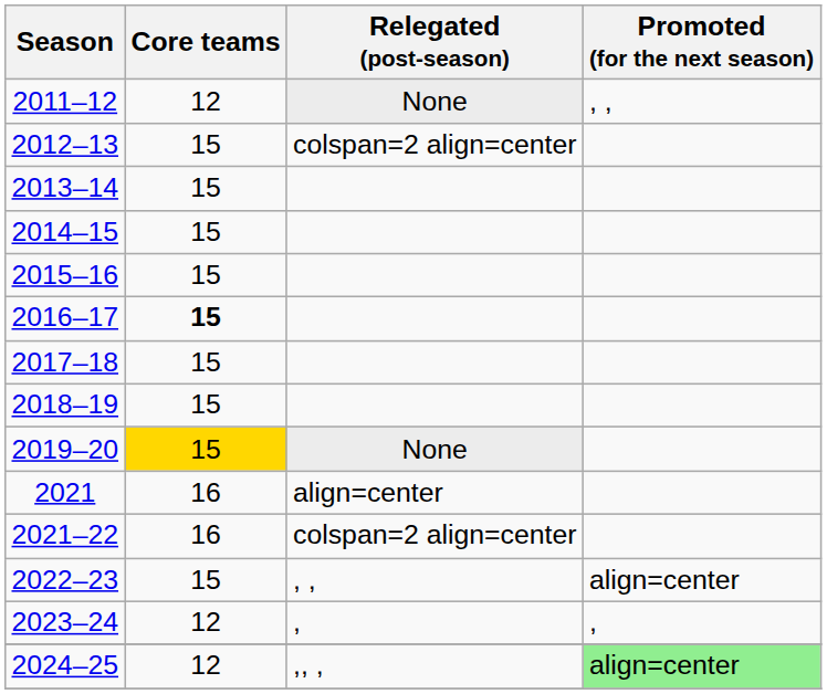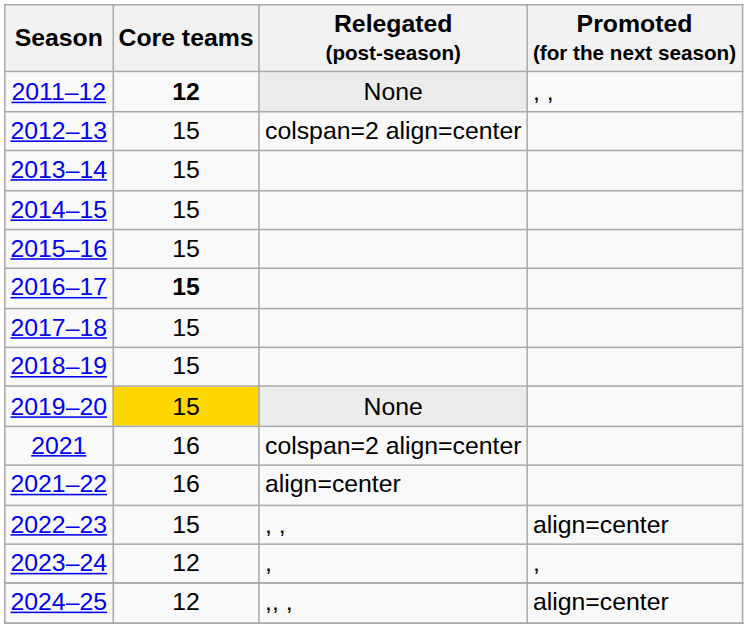2011–12 | Core teams: normal -> bold
2021 | Relegated (post-season): align=center -> colspan=2 align=center
2021–22 | Relegated (post-season): colspan=2 align=center -> align=center
2024–25 | Promoted (for the next season): lightgreen background -> no background
